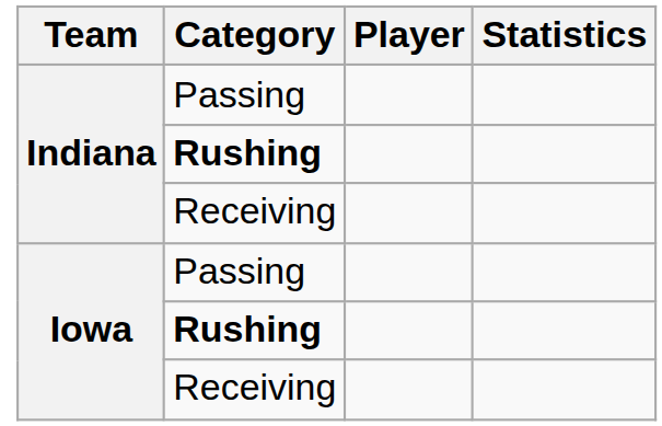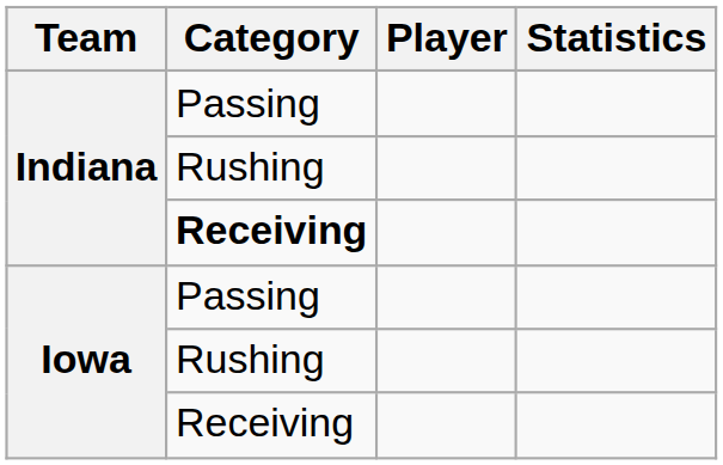Indiana / Rushing | Category: bold -> normal
Indiana / Receiving | Category: normal -> bold
Iowa / Rushing | Category: bold -> normal
